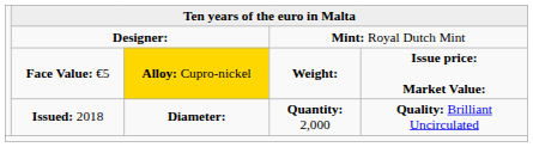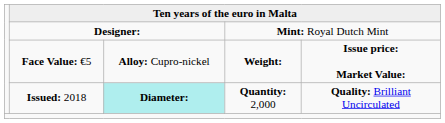Face Value: €5 | column 3: gold background -> no background
Issued: 2018 | column 3: no background -> paleturquoise background
